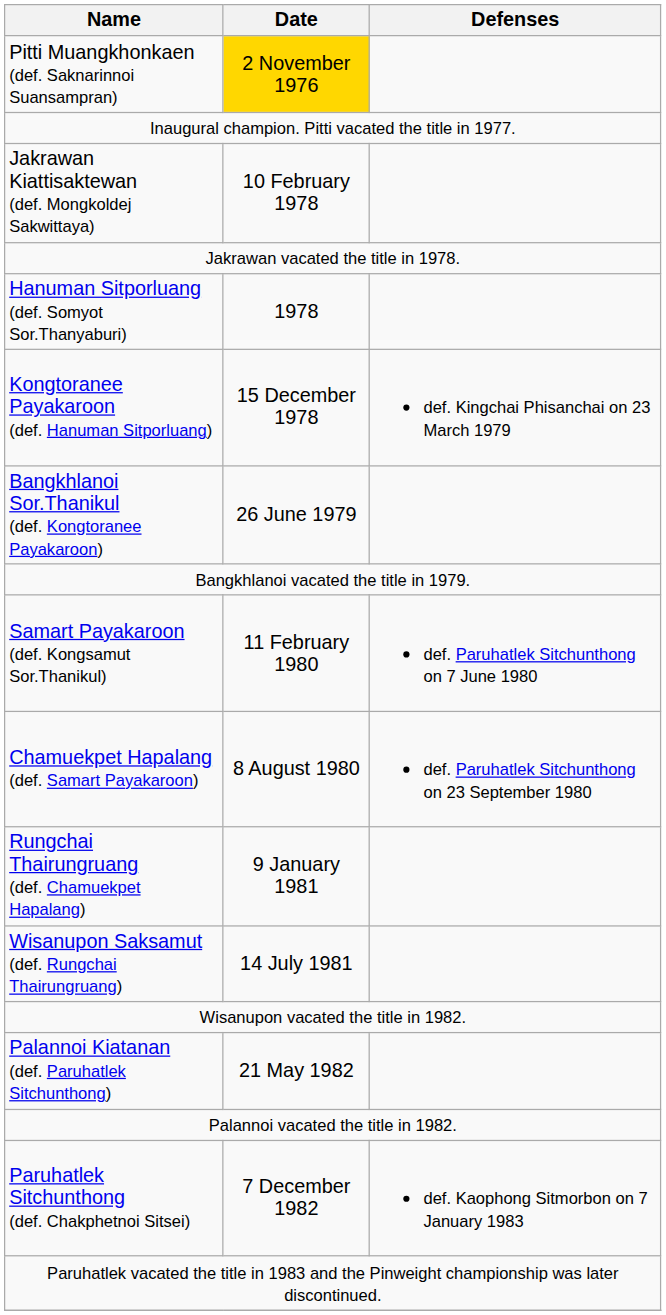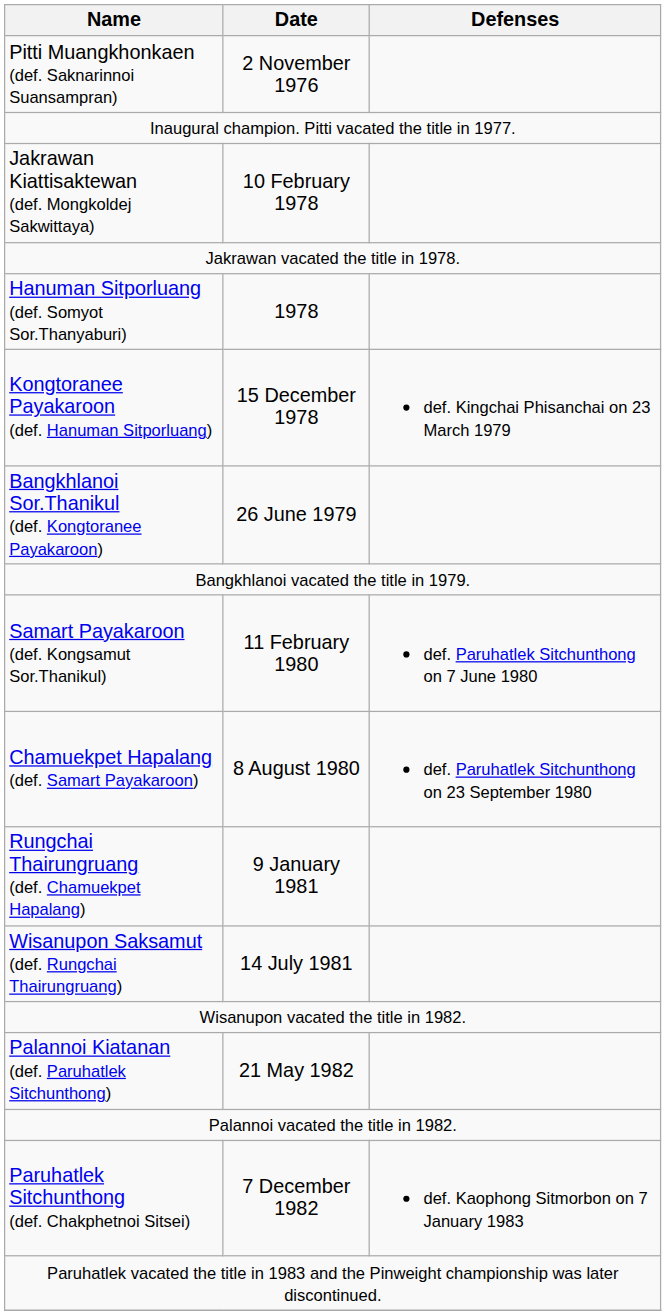Pitti Muangkhonkaen (def. Saknarinnoi Suansampran) | Date: gold background -> no background
